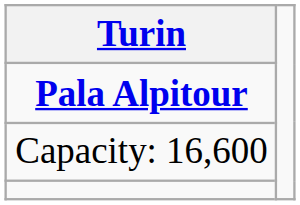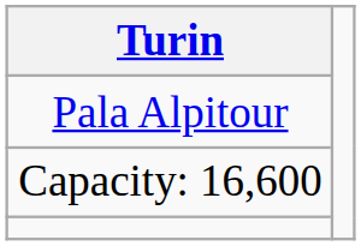Pala Alpitour | Turin: bold -> normal
